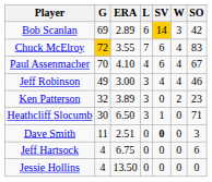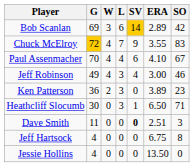columns swapped: W <-> ERA
Chuck McElroy | SV: 6 -> 9
Ken Patterson | G: 32 -> 36
Jeff Hartsock | SO: 6 -> 8
